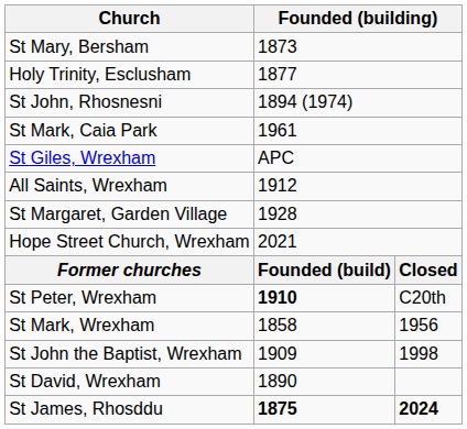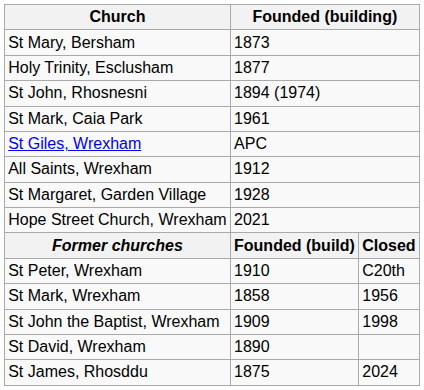St Peter, Wrexham | column 2: bold -> normal
St James, Rhosddu | column 2: bold -> normal
St James, Rhosddu | column 3: bold -> normal
